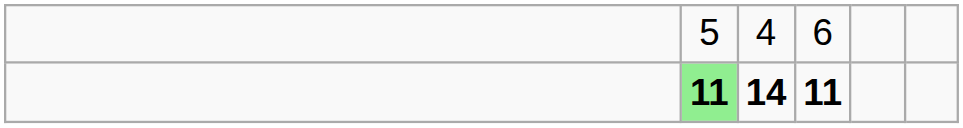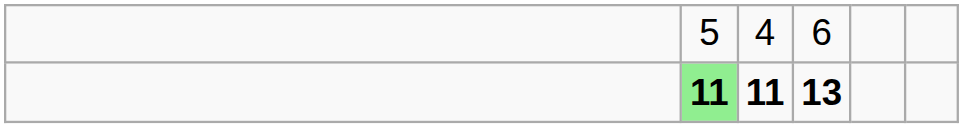row 2 | column 3: 14 -> 11
row 2 | column 4: 11 -> 13
